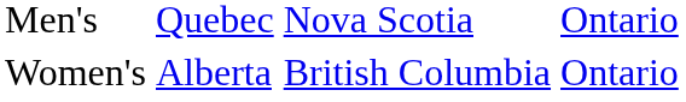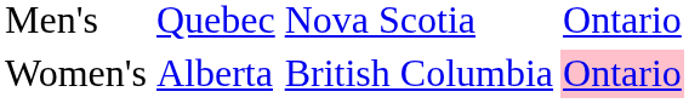Women's | column 4: no background -> pink background
